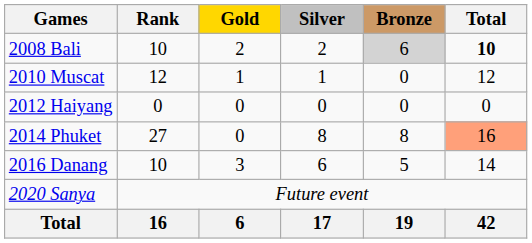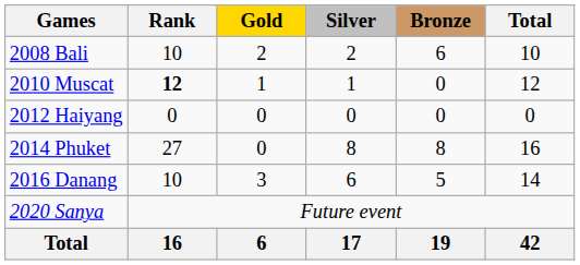2008 Bali | Bronze: lightgrey background -> no background
2008 Bali | Total: bold -> normal
2010 Muscat | Rank: normal -> bold
2014 Phuket | Total: lightsalmon background -> no background
